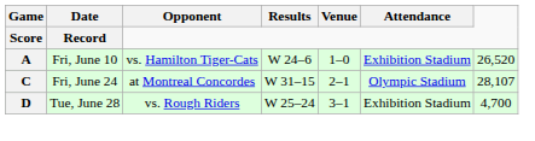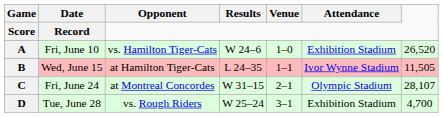+ row: B | Wed, June 15 | at Hamilton Tiger-Cats | L 24–35 | 1–1 | Ivor Wynne Stadium | 11,505
